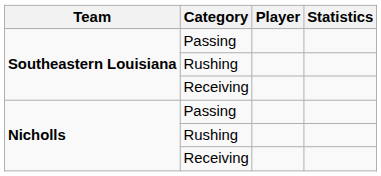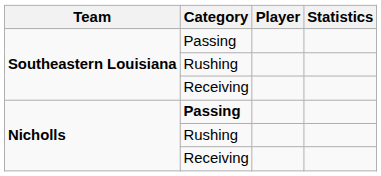Nicholls / Passing | Category: normal -> bold
